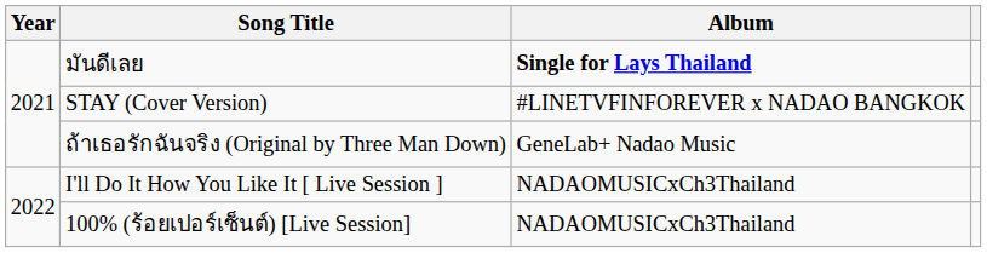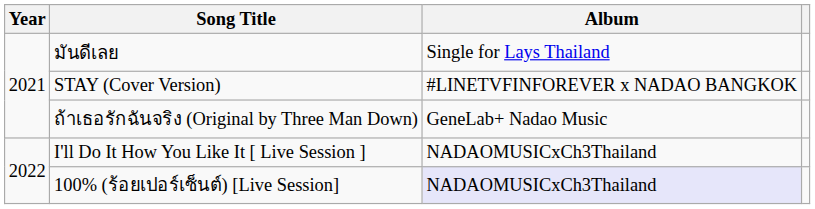มันดีเลย | Album: bold -> normal
100% (ร้อยเปอร์เซ็นต์) [Live Session] | Album: no background -> lavender background
